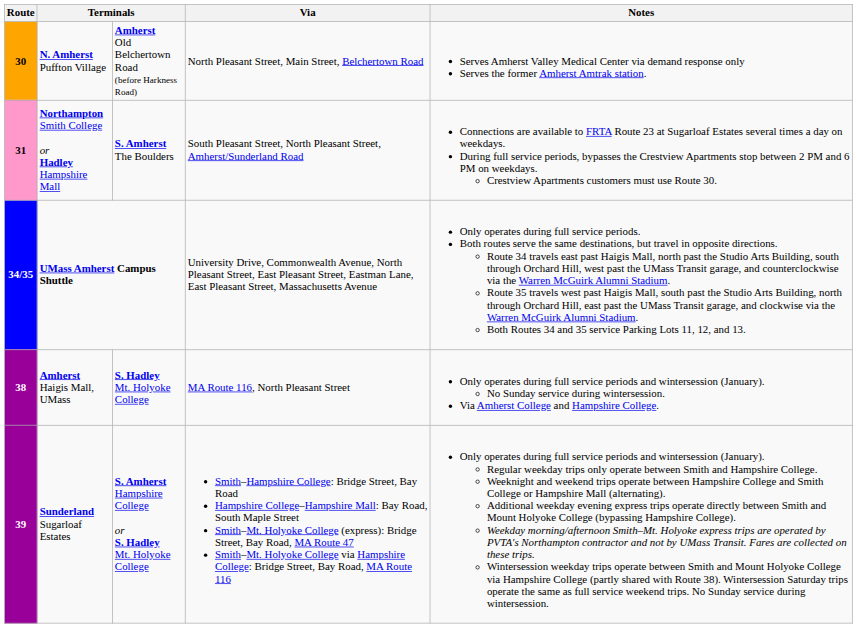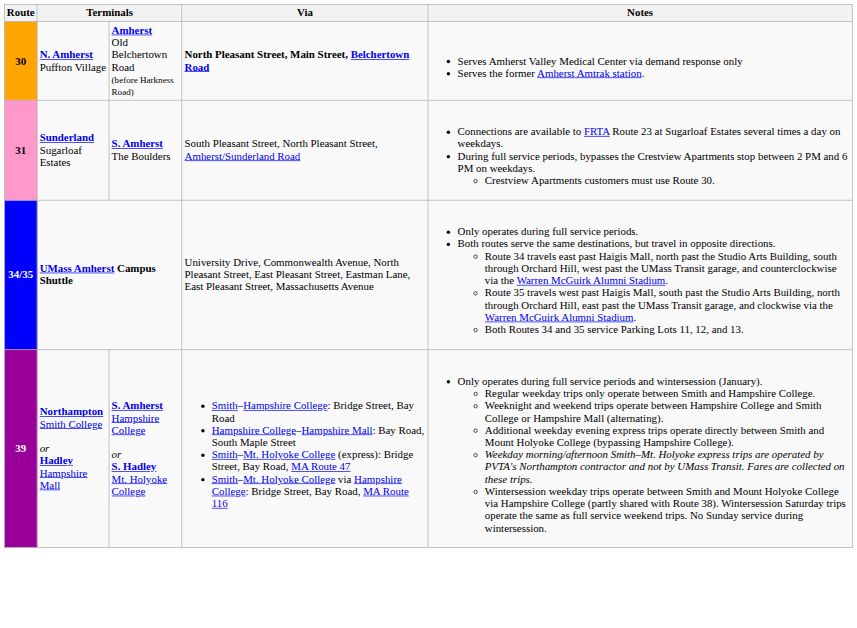30 | Via: normal -> bold
31 | column 2: Northampton Smith College or Hadley Hampshire Mall -> Sunderland Sugarloaf Estates
- row: 38 | Amherst Haigis Mall, UMass | S. Hadley Mt. Holyoke College | MA Route 116, North Pleasant Street | Only operates during full service periods and wintersession (January). No Sunday service during wintersession. Via Amherst College and Hampshire College.
39 | column 2: Sunderland Sugarloaf Estates -> Northampton Smith College or Hadley Hampshire Mall
